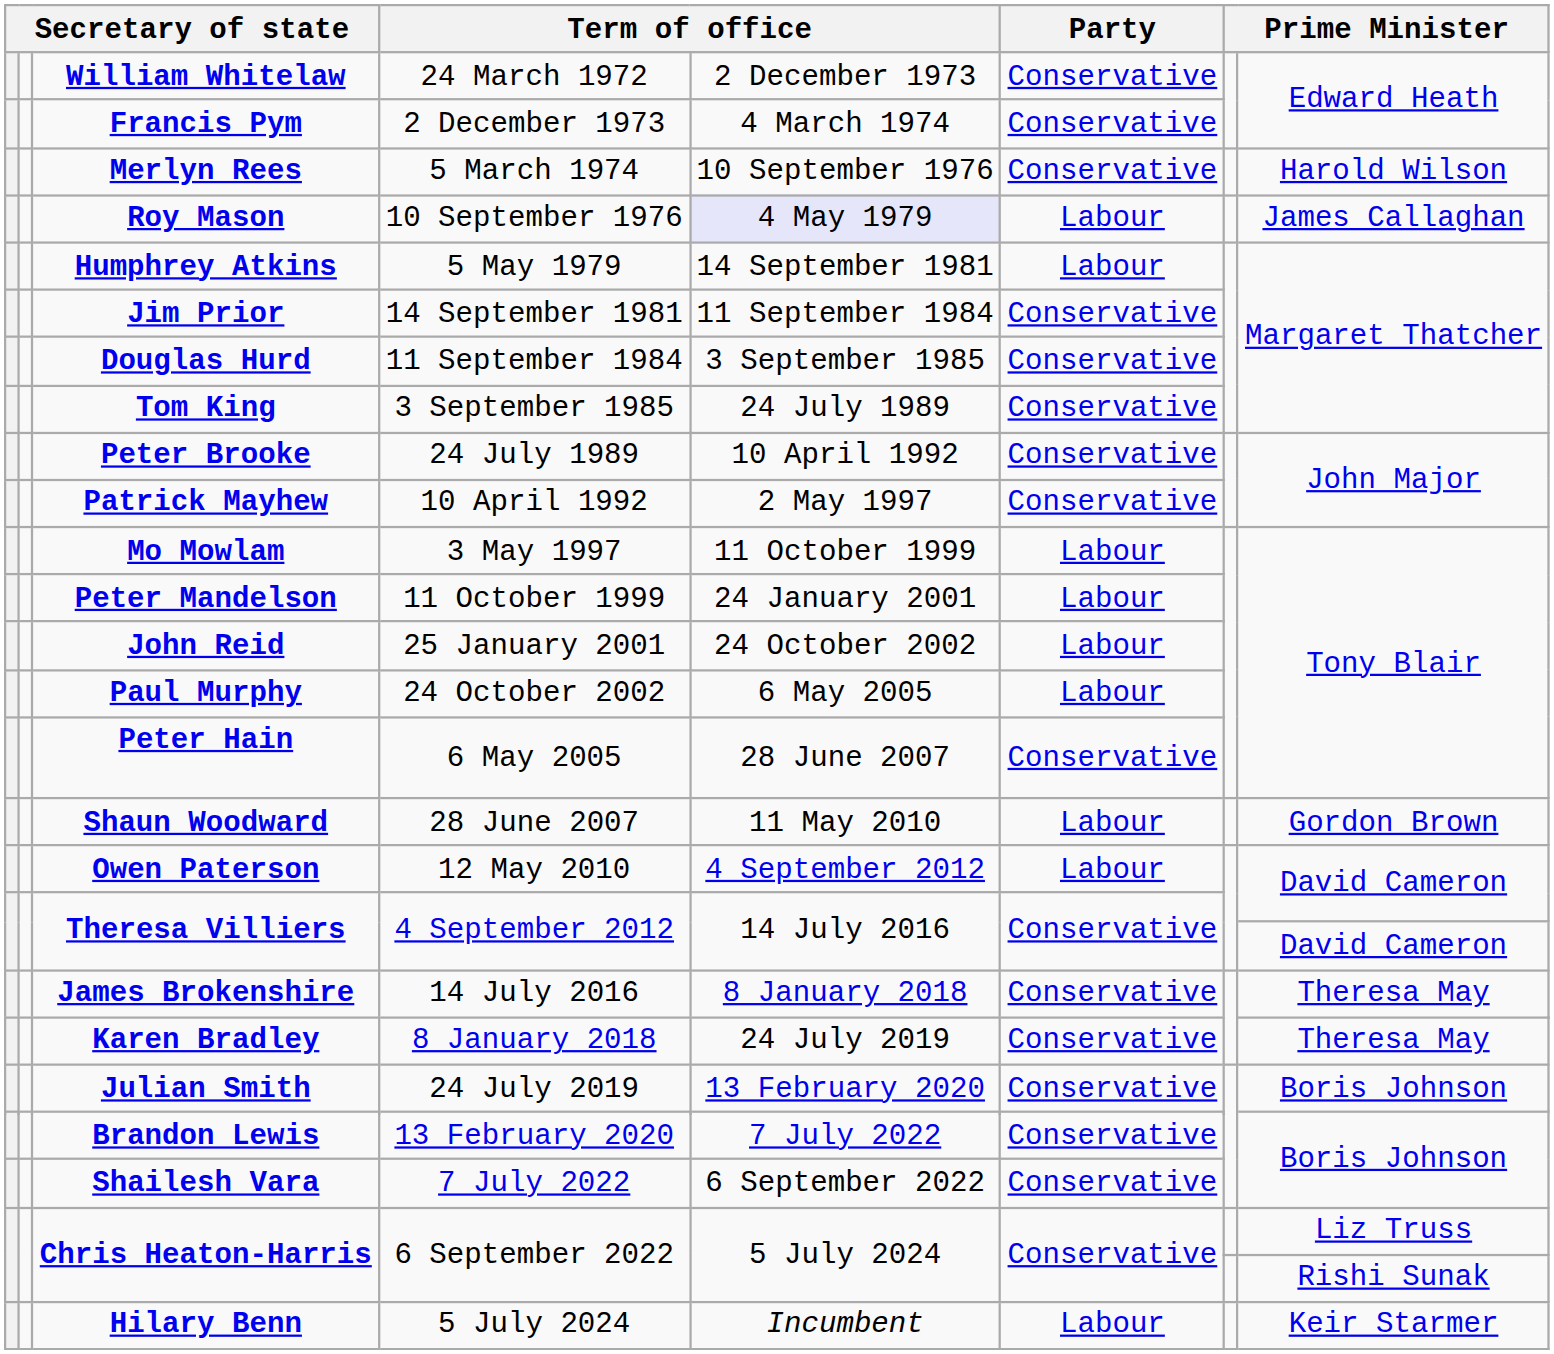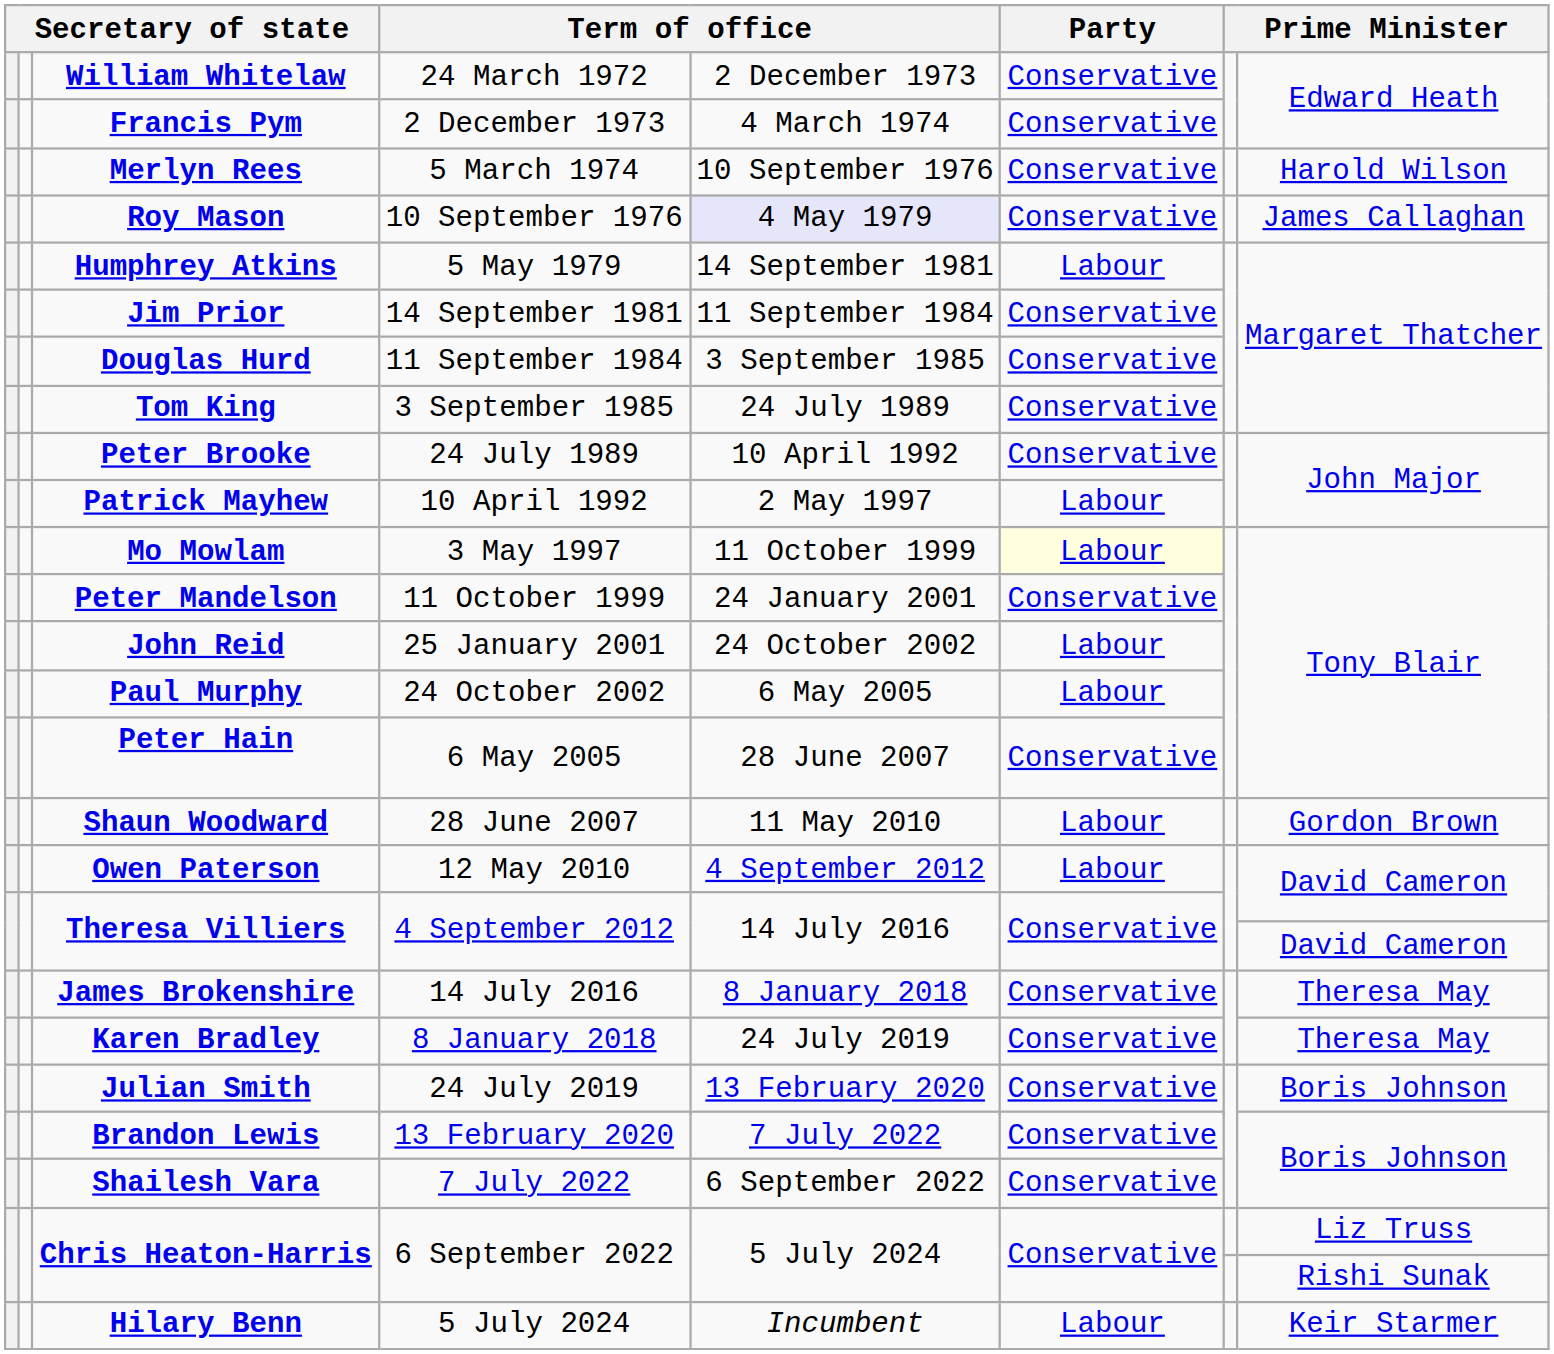Roy Mason | Party: Labour -> Conservative
Patrick Mayhew | Party: Conservative -> Labour
Mo Mowlam | Party: no background -> lightyellow background
Peter Mandelson | Party: Labour -> Conservative
